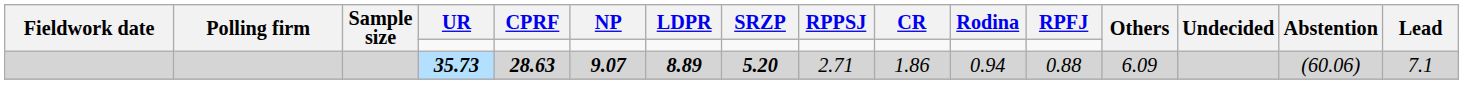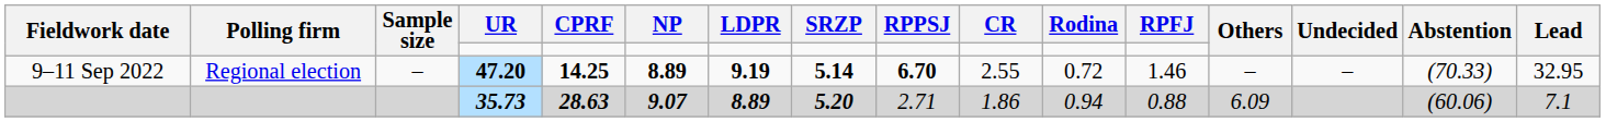+ row: 9–11 Sep 2022 | Regional election | – | 47.20 | 14.25 | 8.89 | 9.19 | 5.14 | 6.70 | 2.55 | 0.72 | 1.46 | – | – | (70.33) | 32.95
